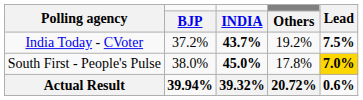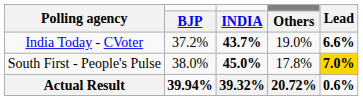India Today - CVoter | Others: 19.2% -> 19.0%
India Today - CVoter | Lead: 7.5% -> 6.6%
